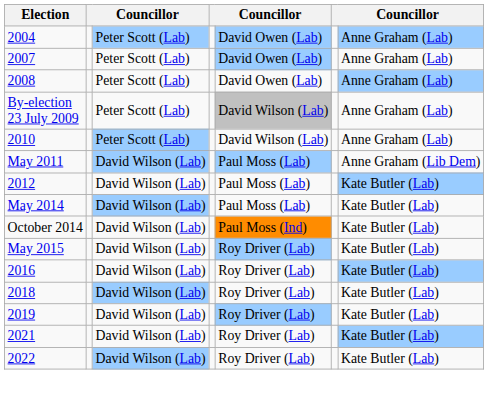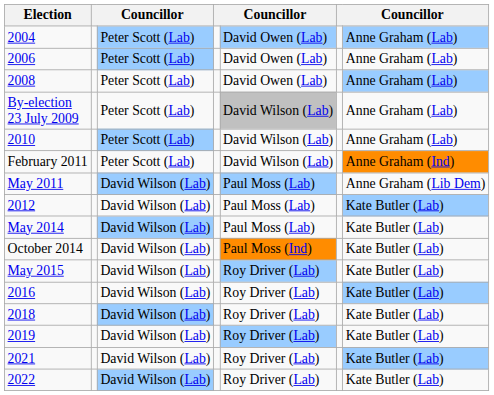+ row: 2006 | Peter Scott (Lab) | David Owen (Lab) | Anne Graham (Lab)
- row: 2007 | Peter Scott (Lab) | David Owen (Lab) | Anne Graham (Lab)
+ row: February 2011 | Peter Scott (Lab) | David Wilson (Lab) | Anne Graham (Ind)
